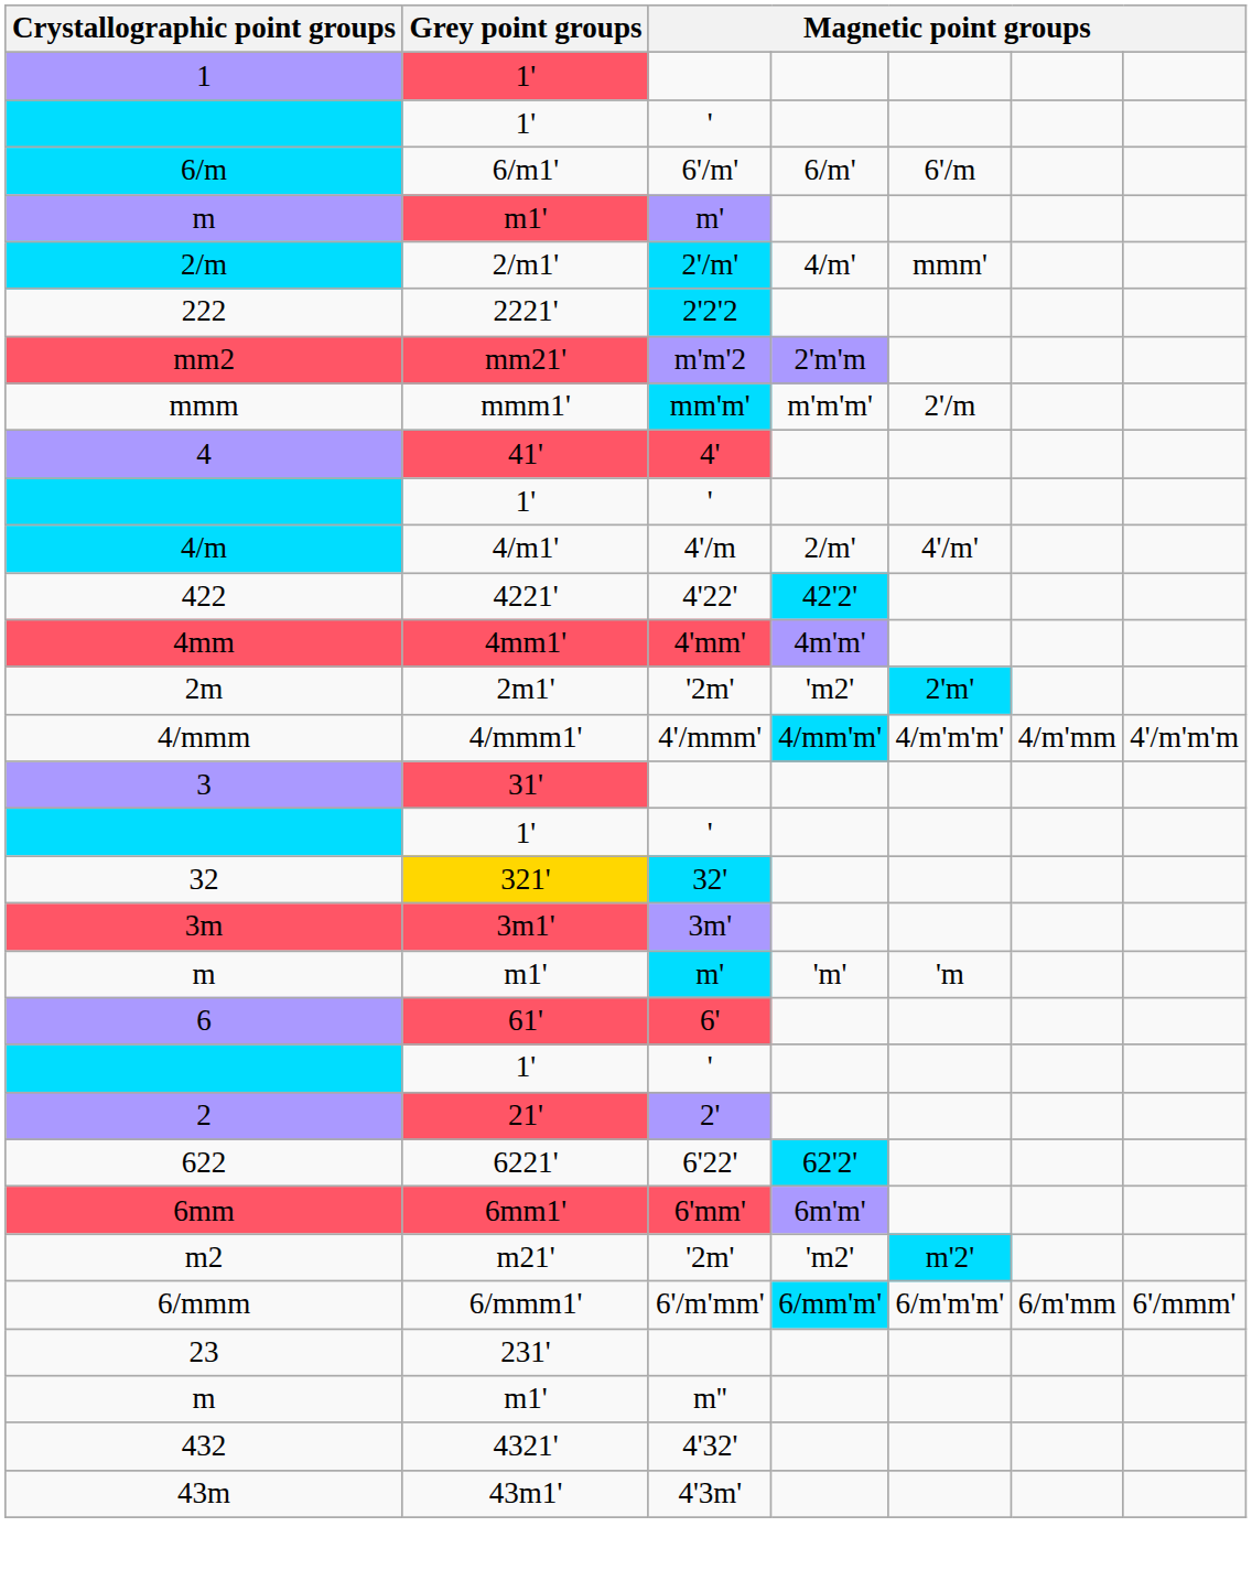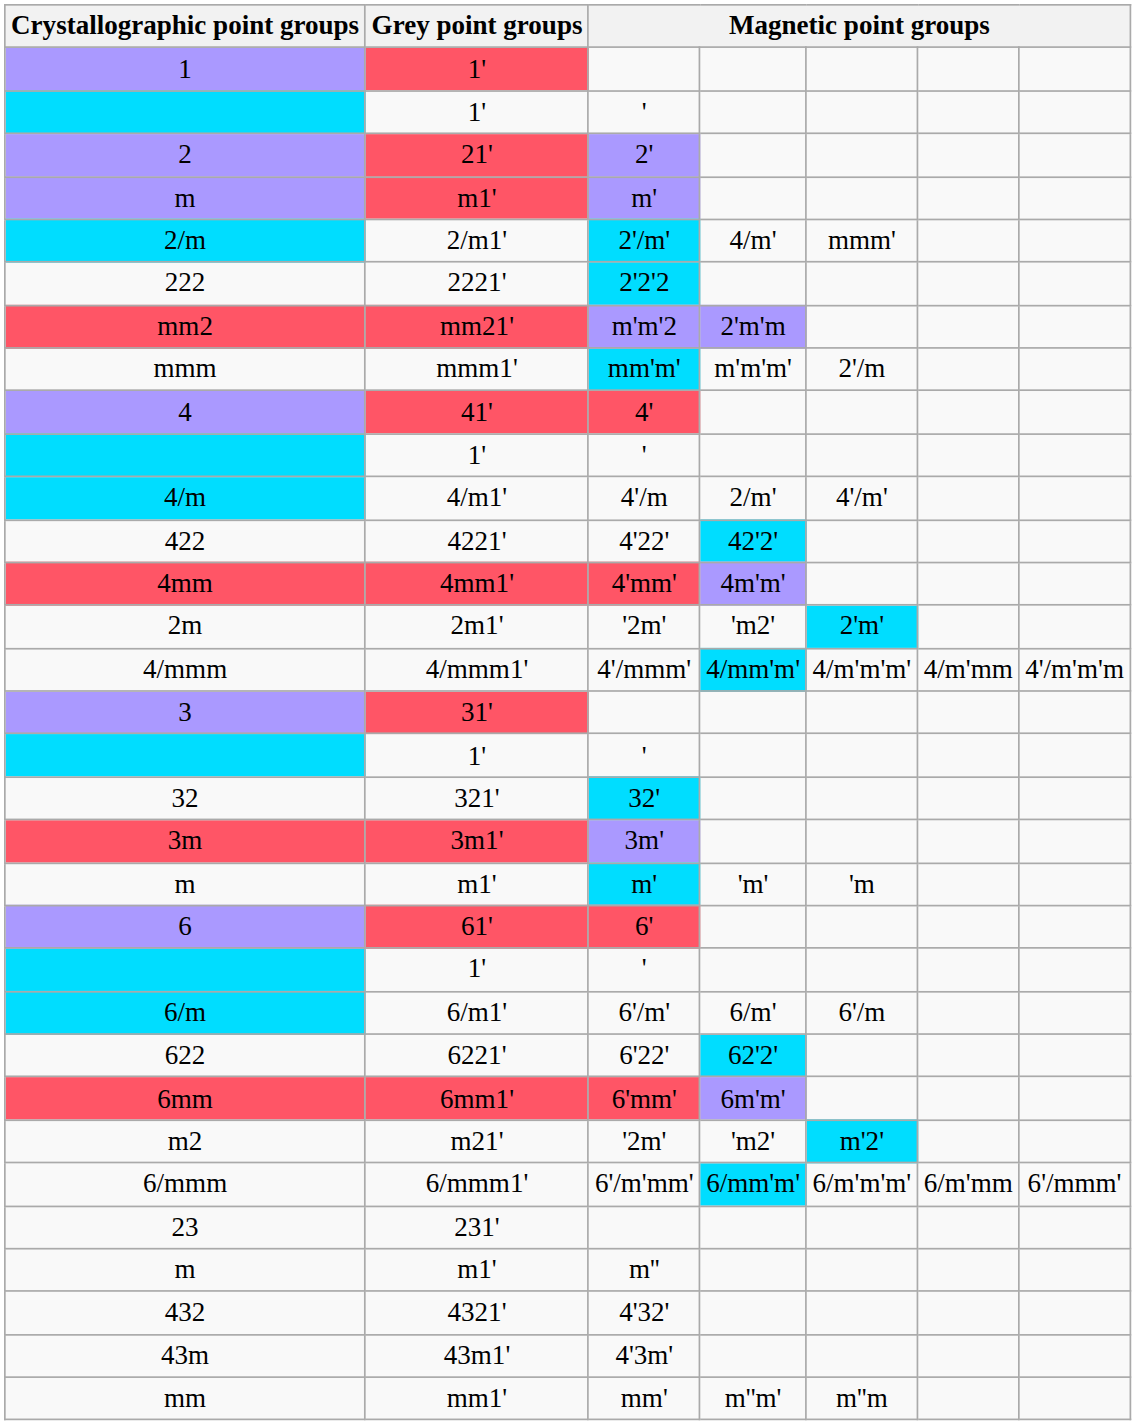rows swapped: 2 <-> 6/m
32 | Grey point groups: gold background -> no background
+ row: mm | mm1' | mm' | m''m' | m''m
